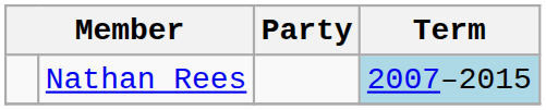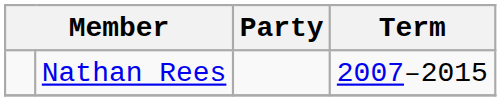Nathan Rees | Term: lightblue background -> no background
